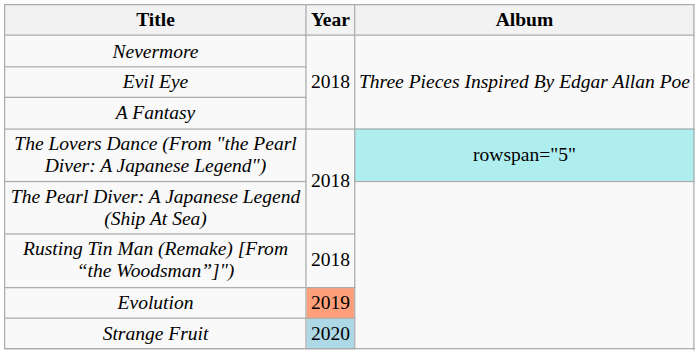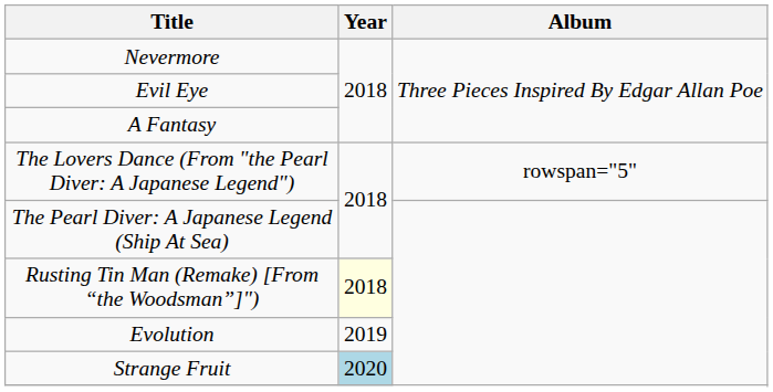The Lovers Dance (From "the Pearl Diver: A Japanese Legend") | Album: paleturquoise background -> no background
Rusting Tin Man (Remake) [From “the Woodsman”]") | Year: no background -> lightyellow background
Evolution | Year: lightsalmon background -> no background
